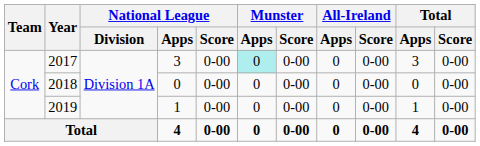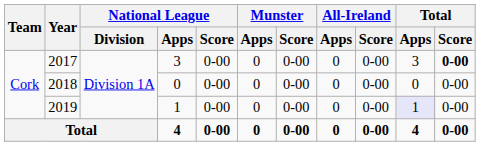2017 | Munster / Apps: paleturquoise background -> no background
2017 | Total / Score: normal -> bold
2019 | Total / Apps: no background -> lavender background
